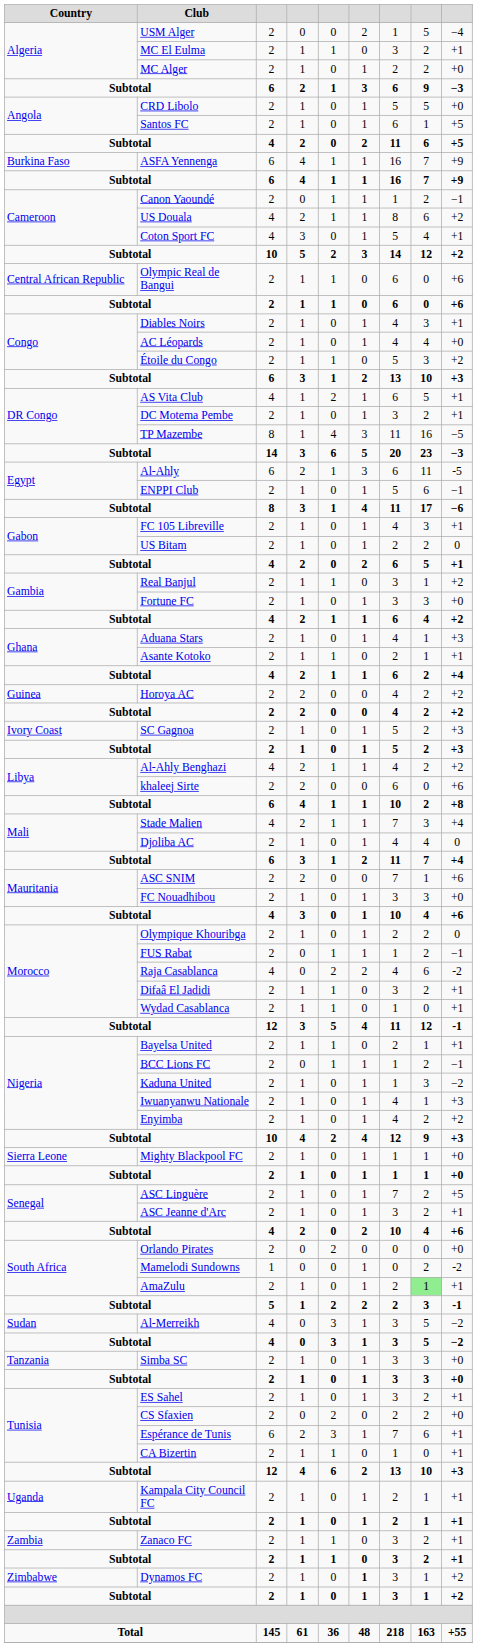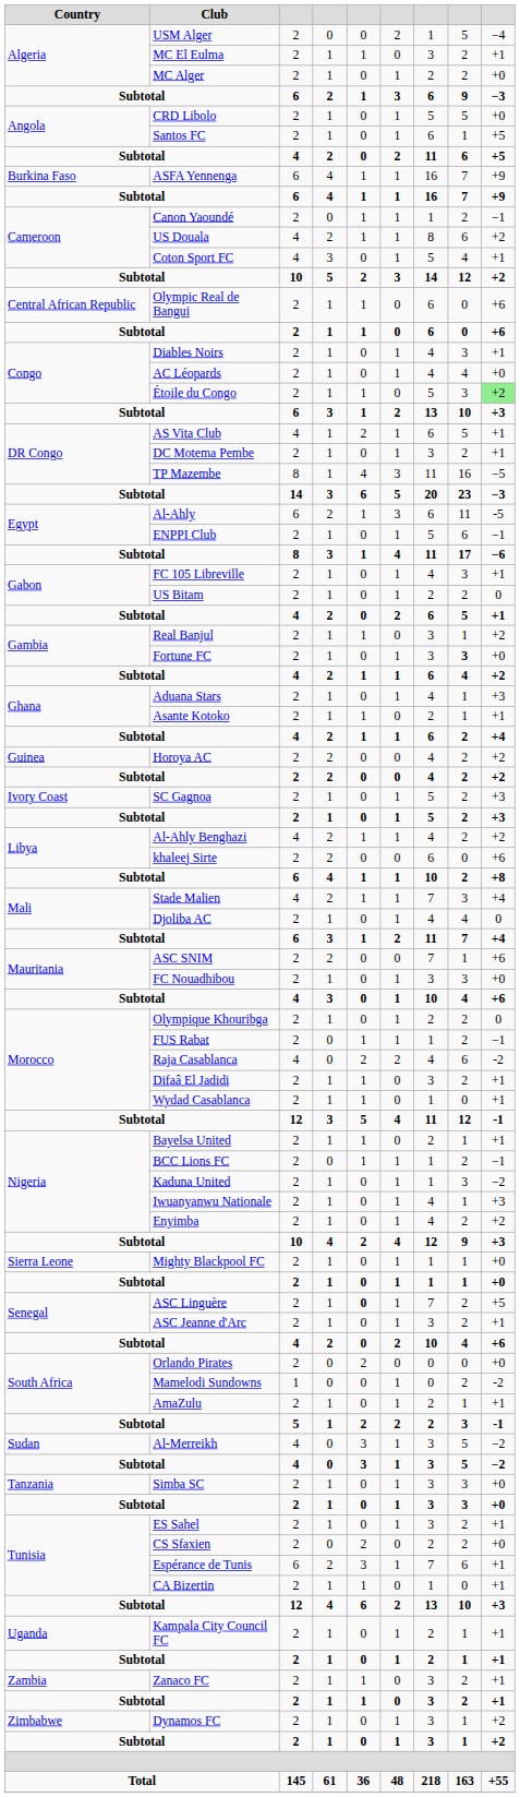Étoile du Congo | column 9: no background -> lightgreen background
Fortune FC | column 8: normal -> bold
ASC Linguère | column 5: normal -> bold
AmaZulu | column 8: lightgreen background -> no background
Dynamos FC | column 6: bold -> normal
